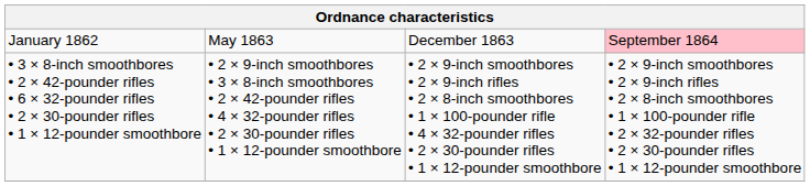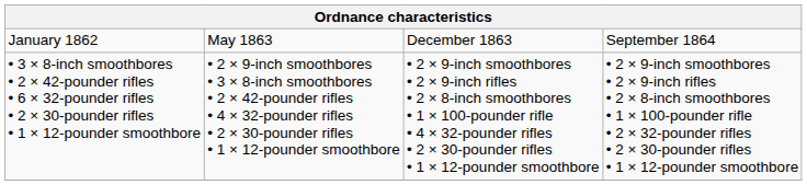January 1862 | column 4: pink background -> no background
